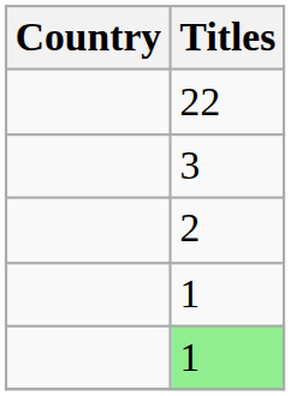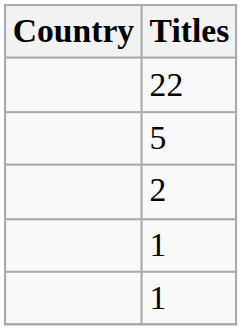row 3 | Titles: 3 -> 5
row 6 | Titles: lightgreen background -> no background
